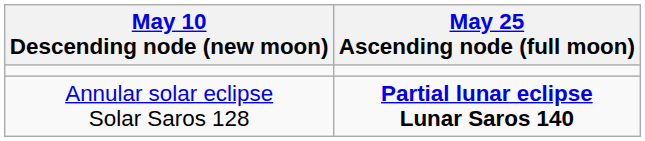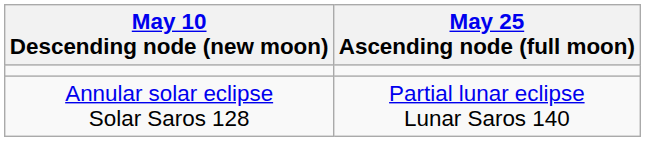Annular solar eclipse Solar Saros 128 | May 25 Ascending node (full moon): bold -> normal
